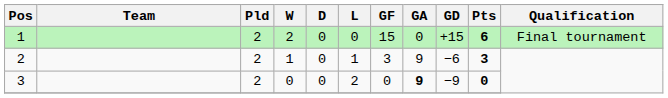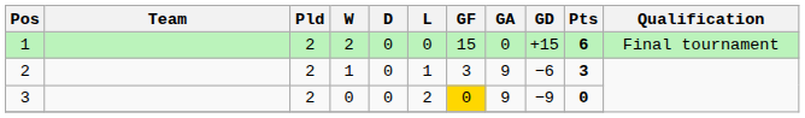row 4 | GF: no background -> gold background
row 4 | GA: bold -> normal
